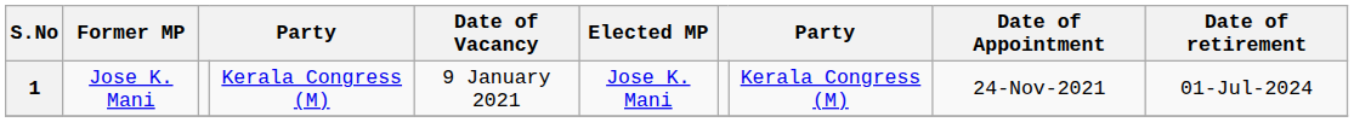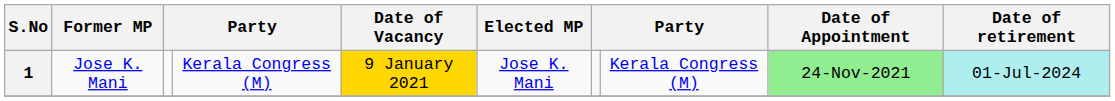1 | Date of Vacancy: no background -> gold background
1 | Date of Appointment: no background -> lightgreen background
1 | Date of retirement: no background -> paleturquoise background
